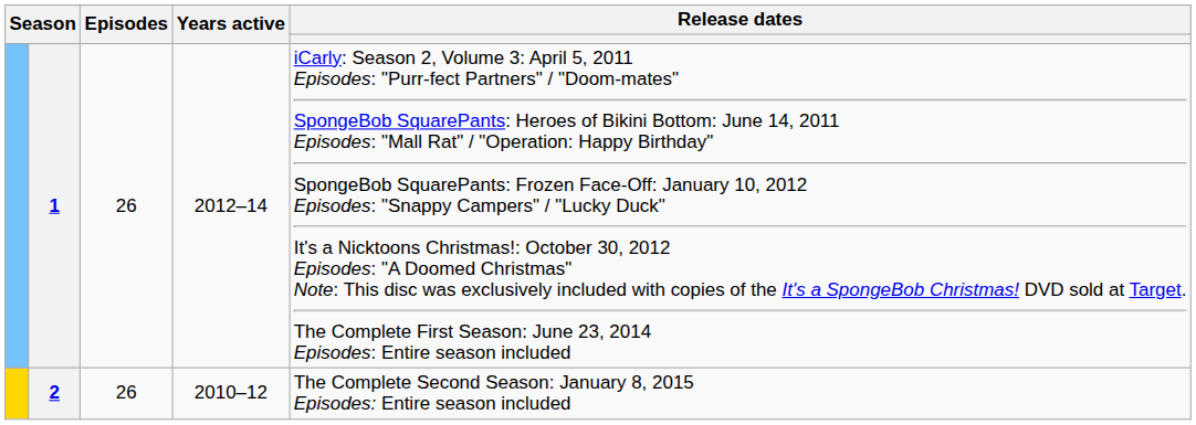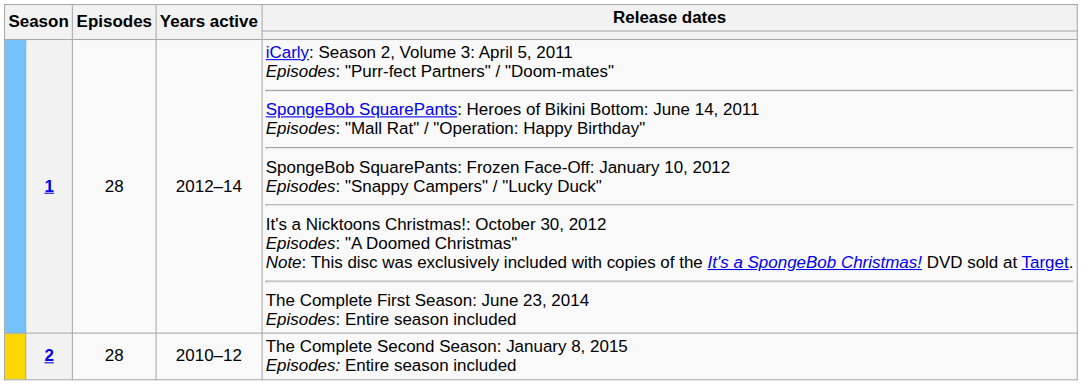1 | Episodes: 26 -> 28
2 | Episodes: 26 -> 28
